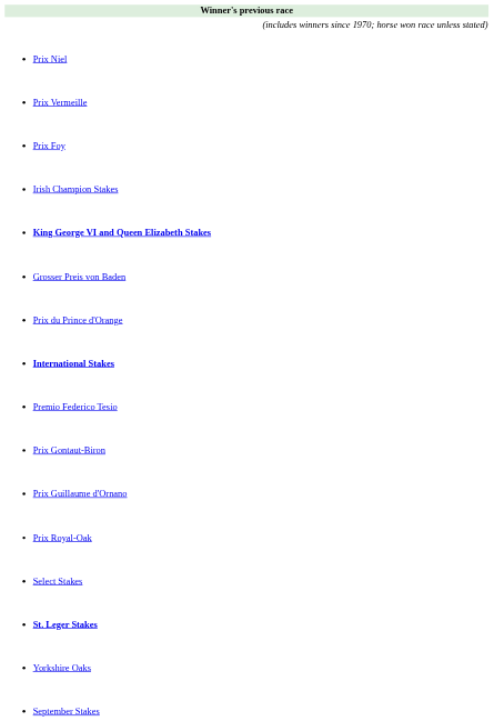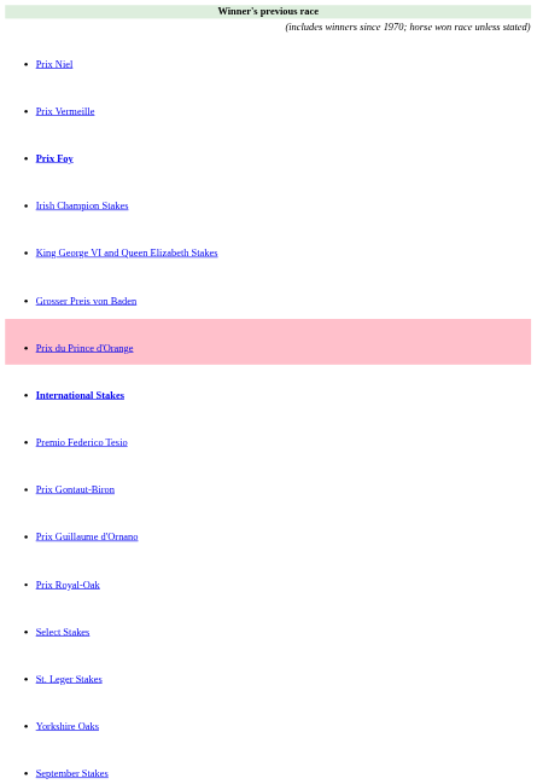row 5 | column 1: normal -> bold
row 7 | column 1: bold -> normal
row 9 | column 1: no background -> pink background
row 16 | column 1: bold -> normal
